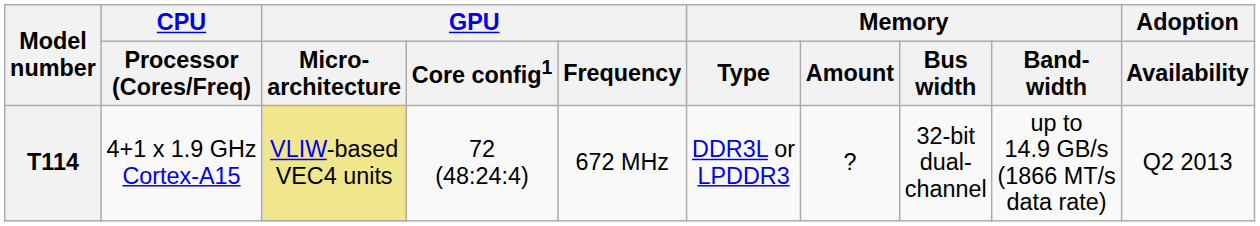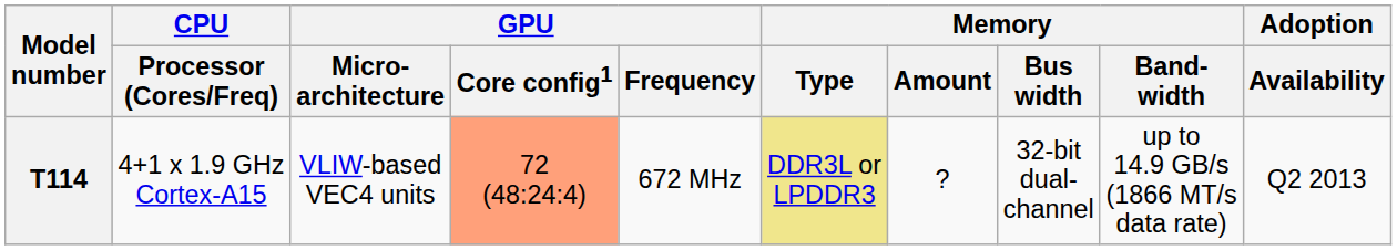T114 | GPU / Micro- architecture: khaki background -> no background
T114 | GPU / Core config1: no background -> lightsalmon background
T114 | Memory / Type: no background -> khaki background
